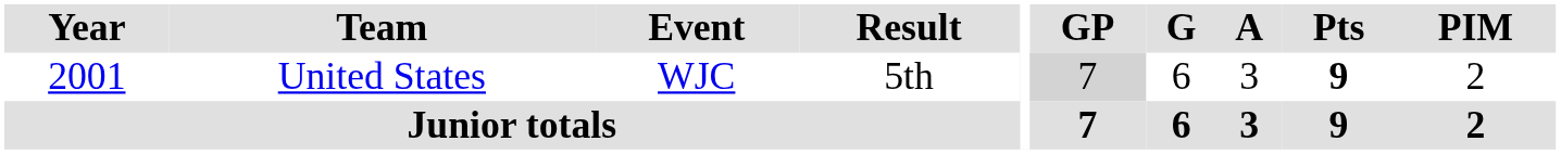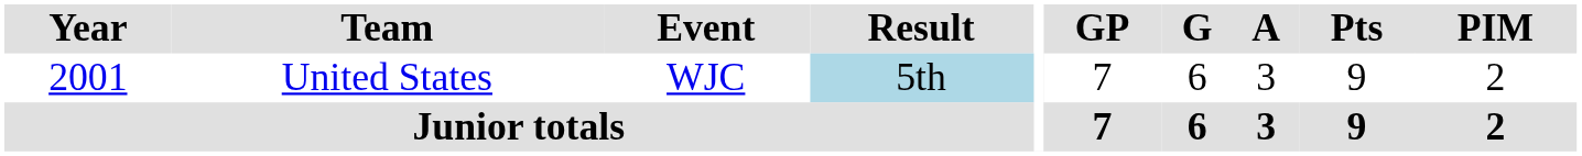United States | Result: no background -> lightblue background
United States | GP: lightgrey background -> no background
United States | Pts: bold -> normal
